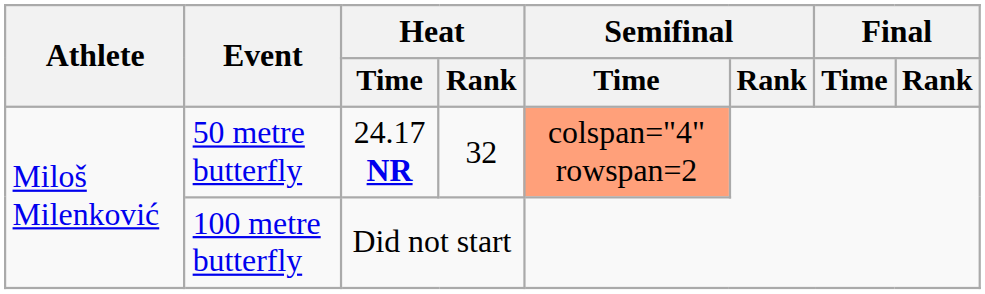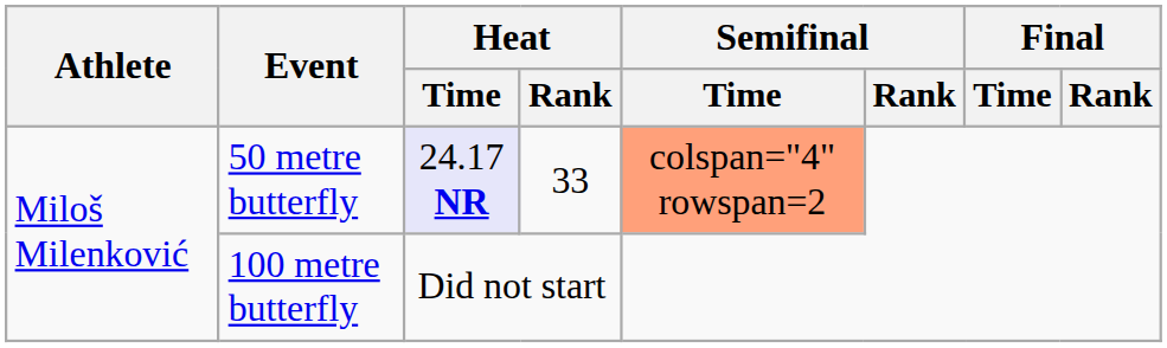50 metre butterfly | Heat / Time: no background -> lavender background
50 metre butterfly | Heat / Rank: 32 -> 33
